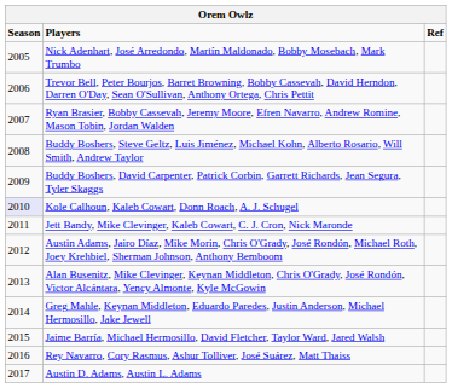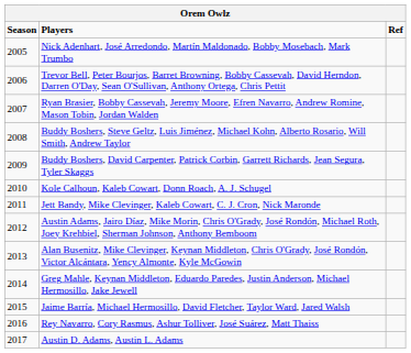Kole Calhoun, Kaleb Cowart, Donn Roach, A. J. Schugel | Season: lavender background -> no background
